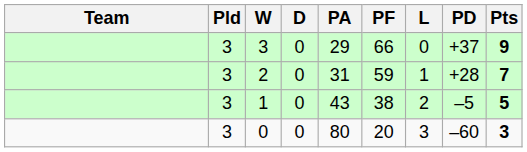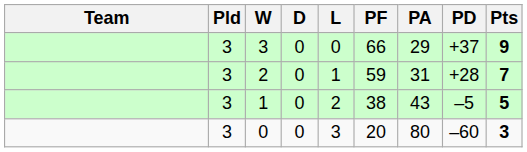columns swapped: L <-> PA
